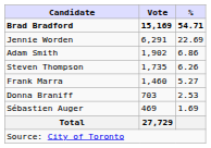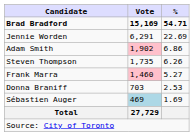Adam Smith | Vote: no background -> pink background
Frank Marra | Vote: no background -> pink background
Sébastien Auger | Vote: no background -> lightblue background
